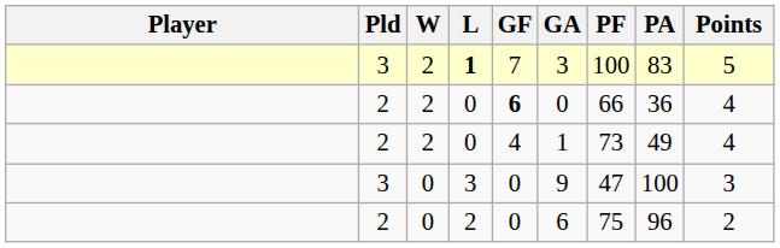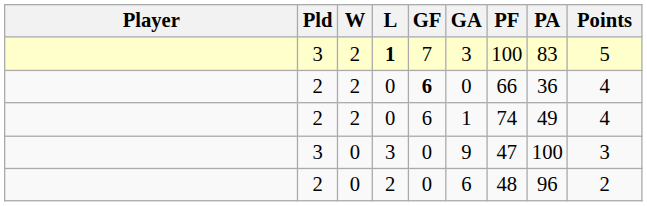row 4 | GF: 4 -> 6
row 4 | PF: 73 -> 74
row 6 | PF: 75 -> 48
